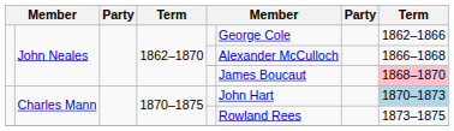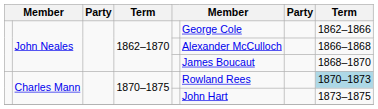row 4 | column 8: pink background -> no background
row 5 | column 6: John Hart -> Rowland Rees
row 6 | column 6: Rowland Rees -> John Hart
